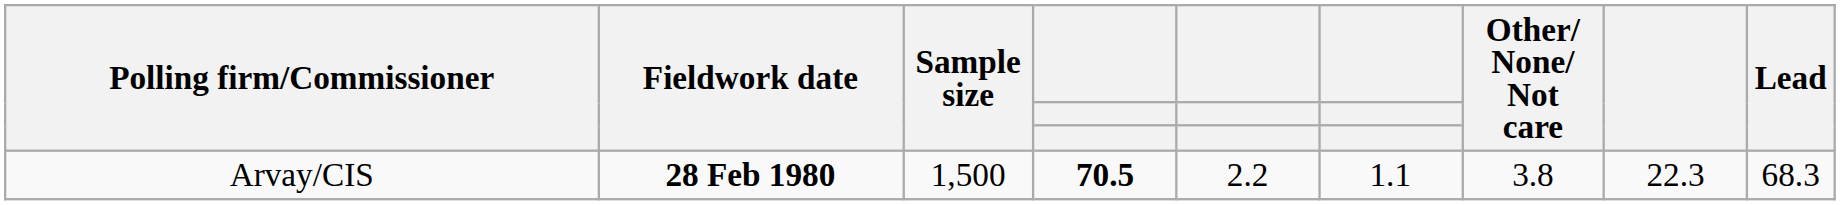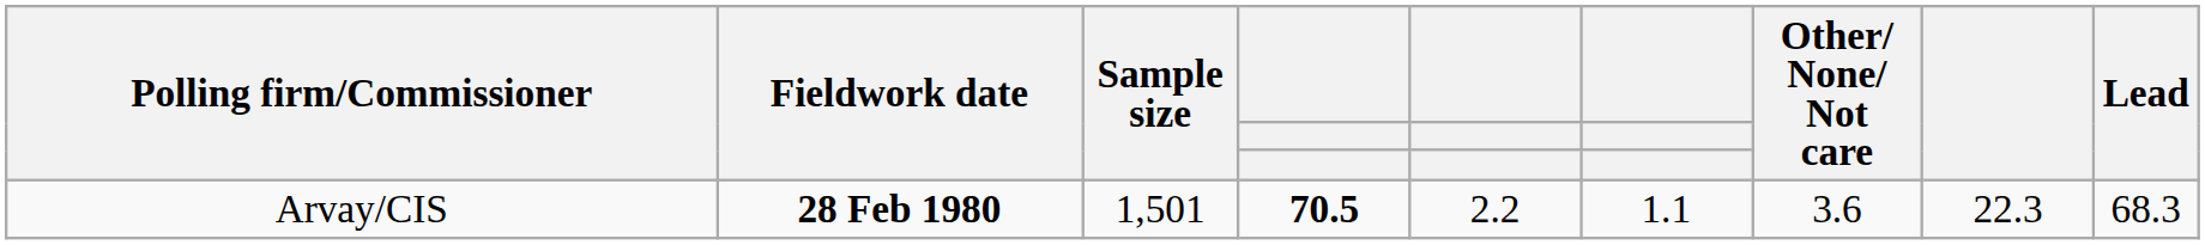Arvay/CIS | Sample size: 1,500 -> 1,501
Arvay/CIS | Other/ None/ Not care: 3.8 -> 3.6
